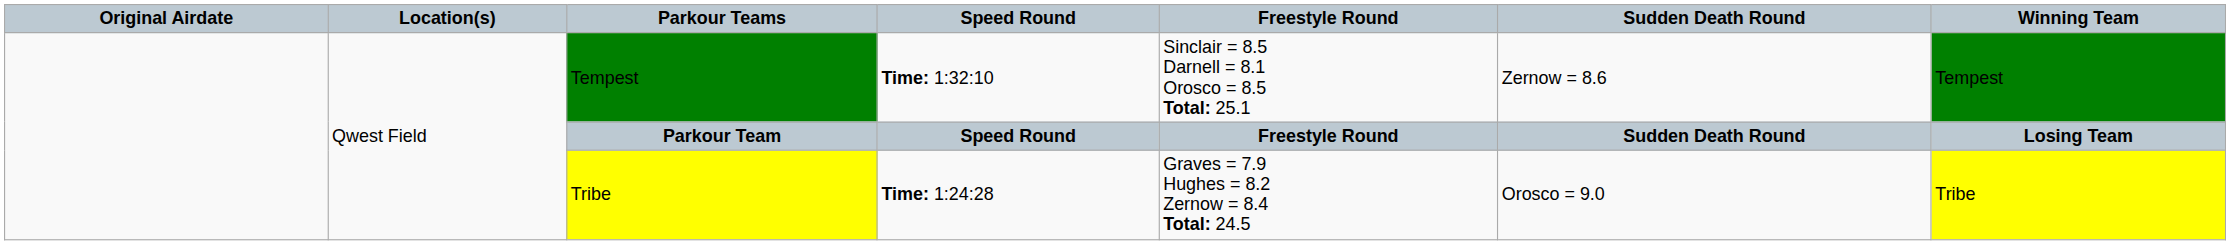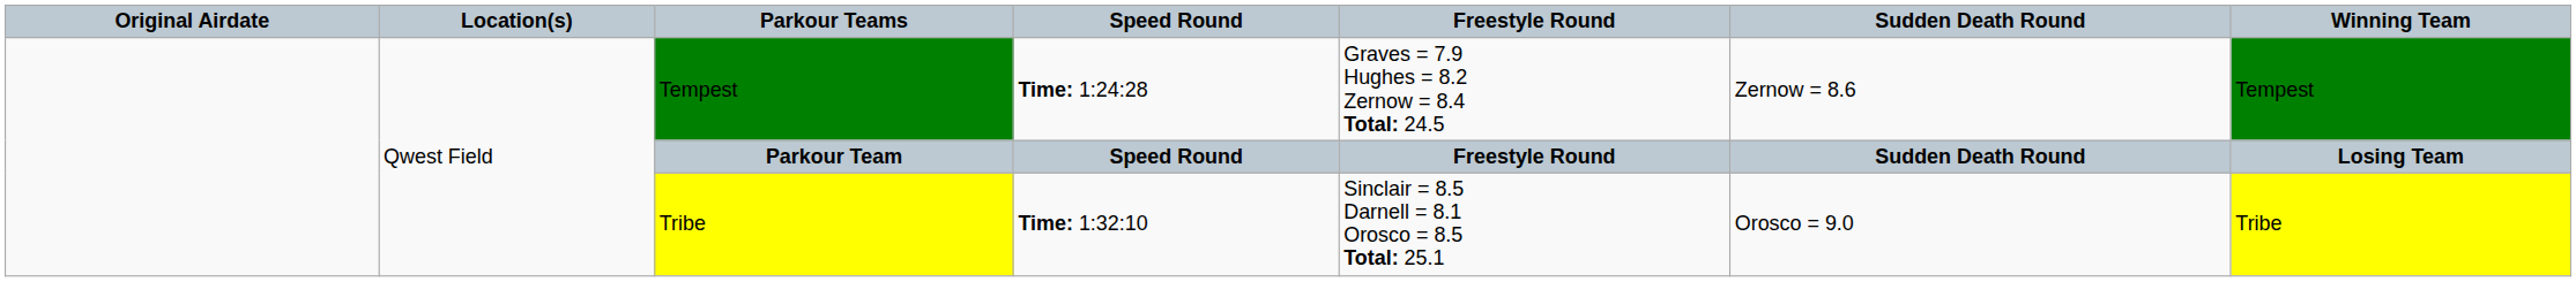row 2 | Speed Round: Time: 1:32:10 -> Time: 1:24:28
row 2 | Freestyle Round: Sinclair = 8.5 Darnell = 8.1 Orosco = 8.5 Total: 25.1 -> Graves = 7.9 Hughes = 8.2 Zernow = 8.4 Total: 24.5
row 4 | Speed Round: Time: 1:24:28 -> Time: 1:32:10
row 4 | Freestyle Round: Graves = 7.9 Hughes = 8.2 Zernow = 8.4 Total: 24.5 -> Sinclair = 8.5 Darnell = 8.1 Orosco = 8.5 Total: 25.1
